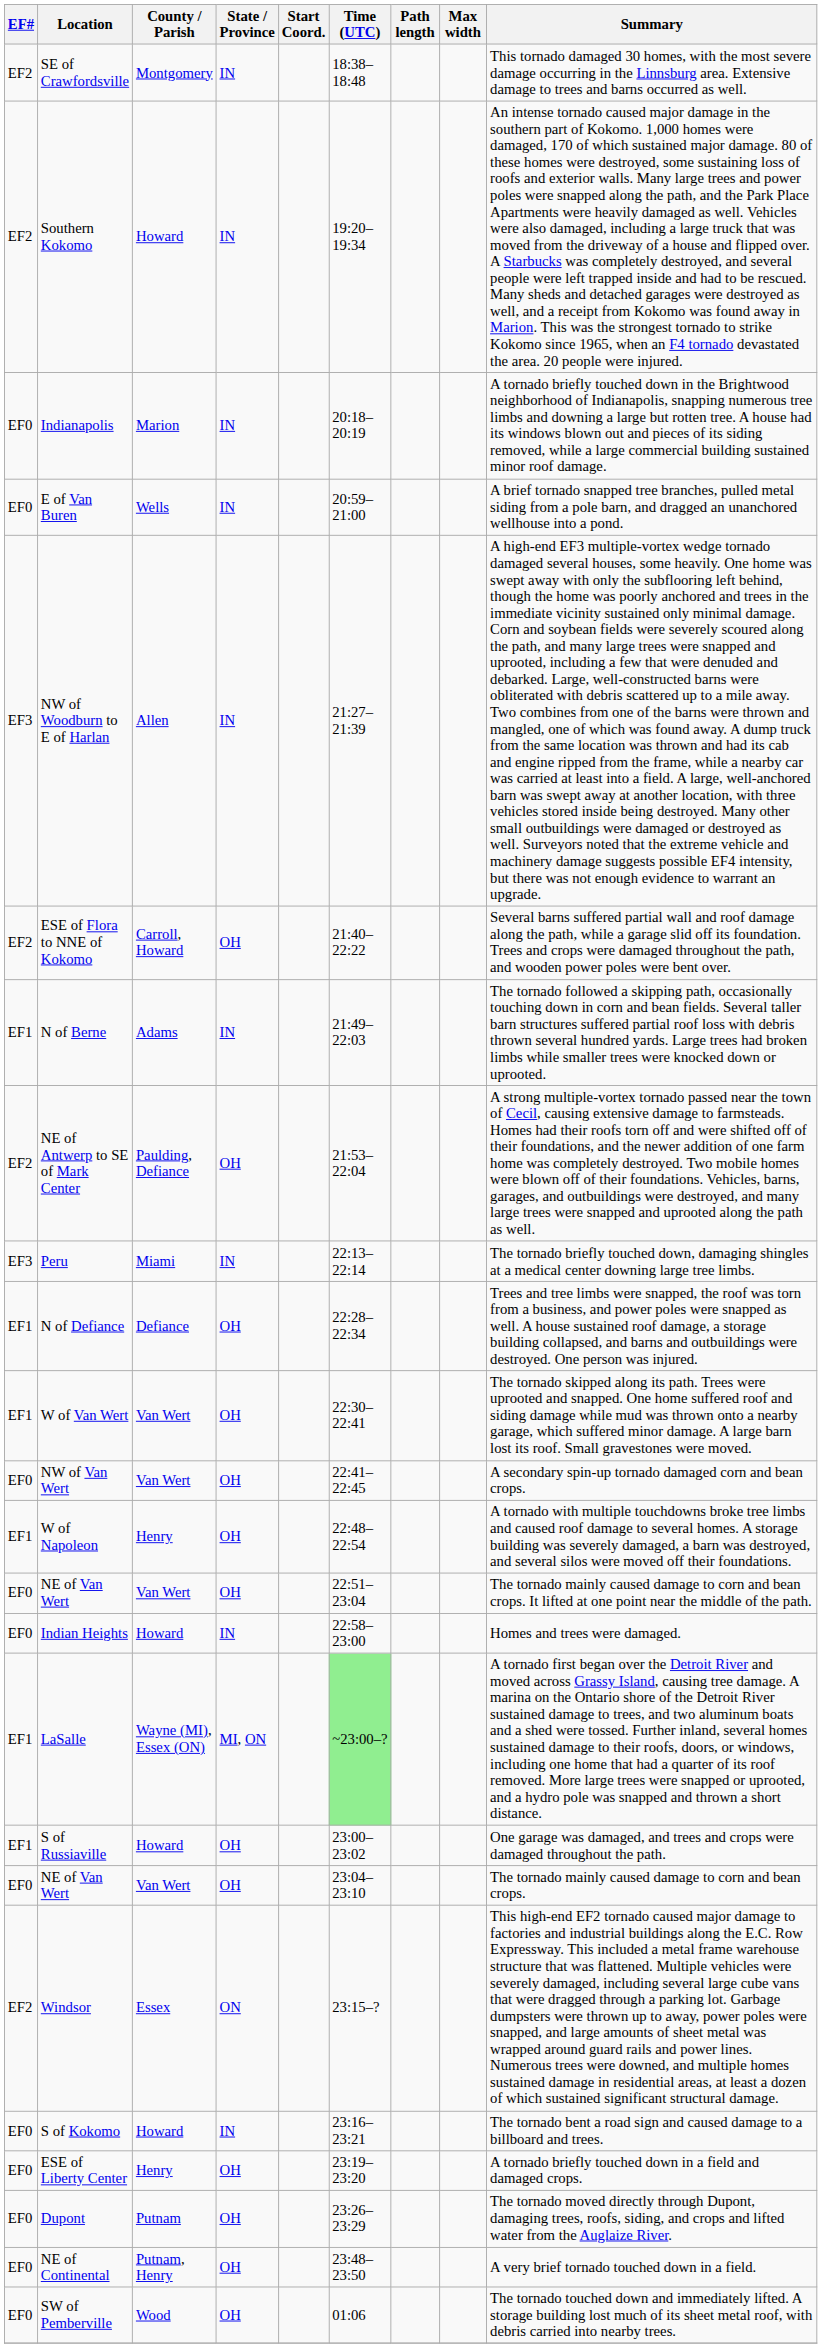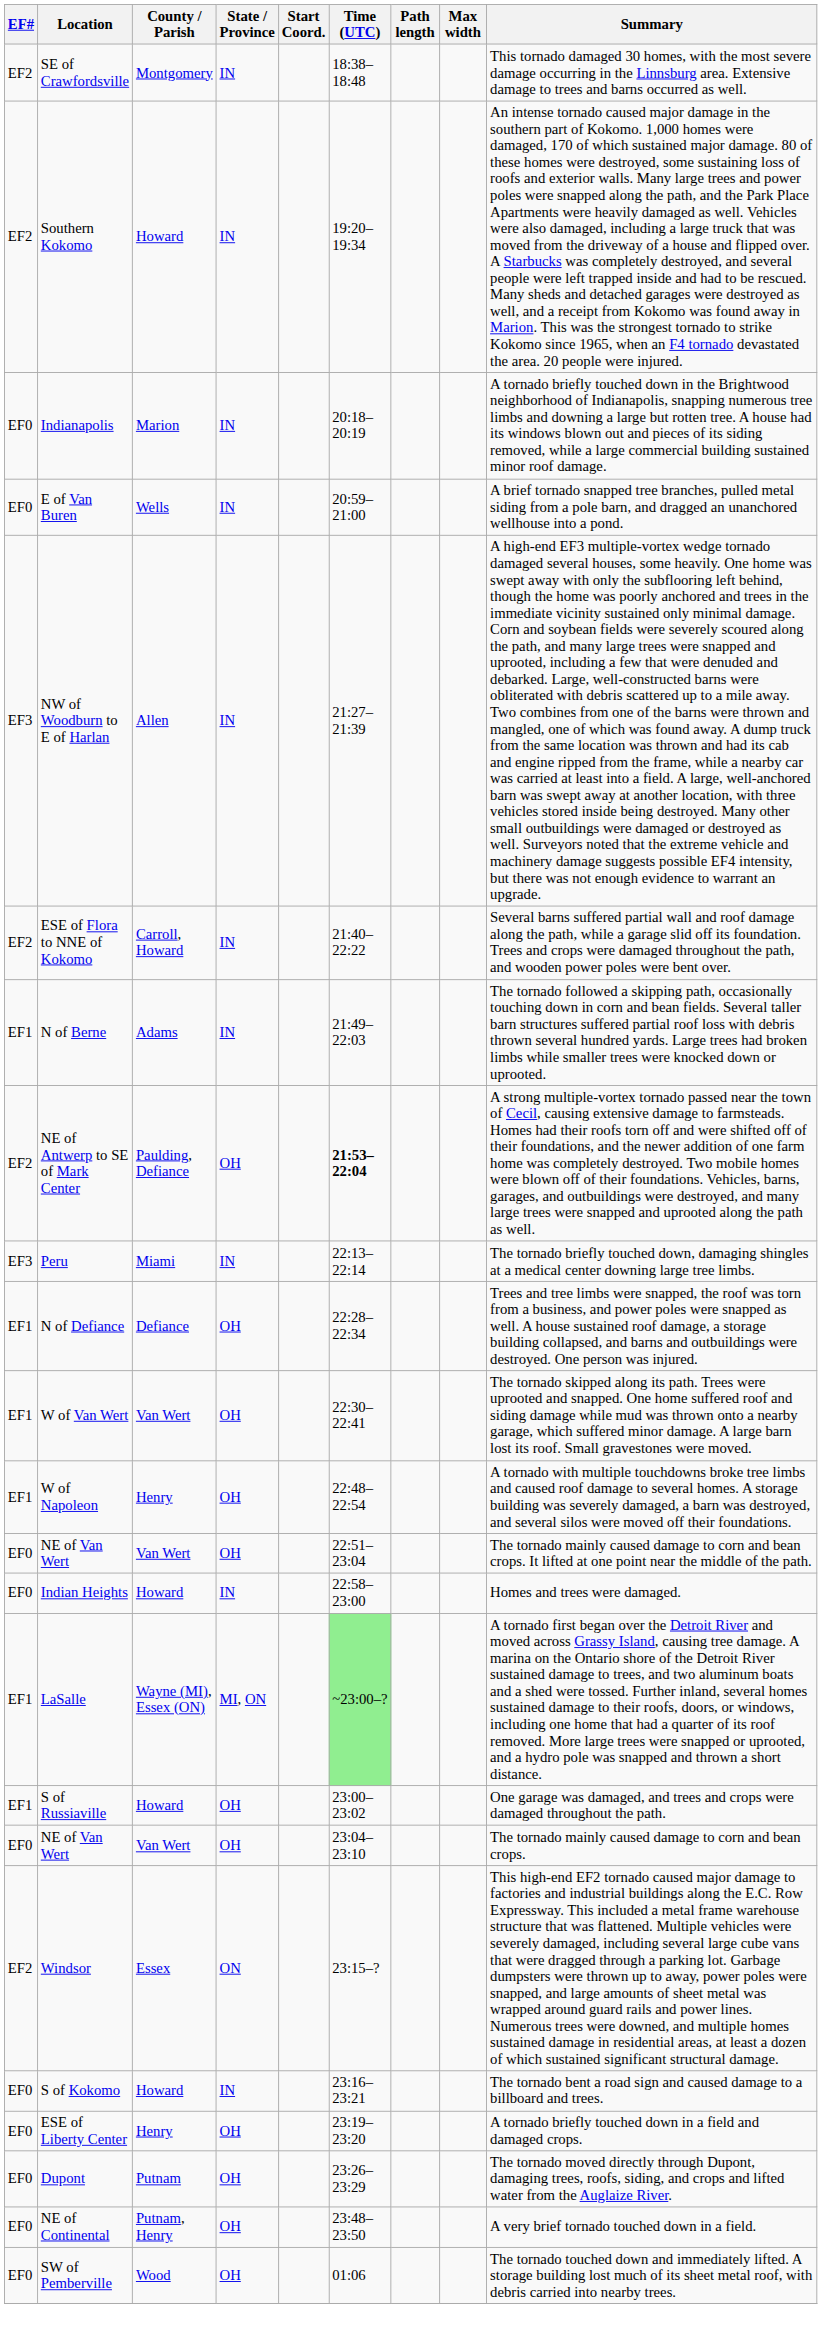ESE of Flora to NNE of Kokomo | State / Province: OH -> IN
NE of Antwerp to SE of Mark Center | Time (UTC): normal -> bold
- row: EF0 | NW of Van Wert | Van Wert | OH | 22:41–22:45 | A secondary spin-up tornado damaged corn and bean crops.
